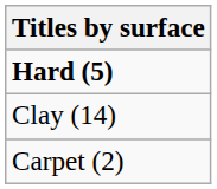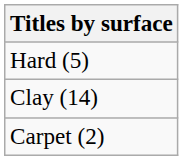row 2 | column 1: bold -> normal
